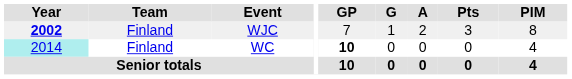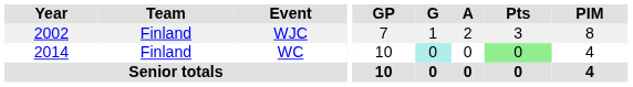WJC | Year: bold -> normal
WC | Year: paleturquoise background -> no background
WC | GP: bold -> normal
WC | G: no background -> paleturquoise background
WC | Pts: no background -> lightgreen background
